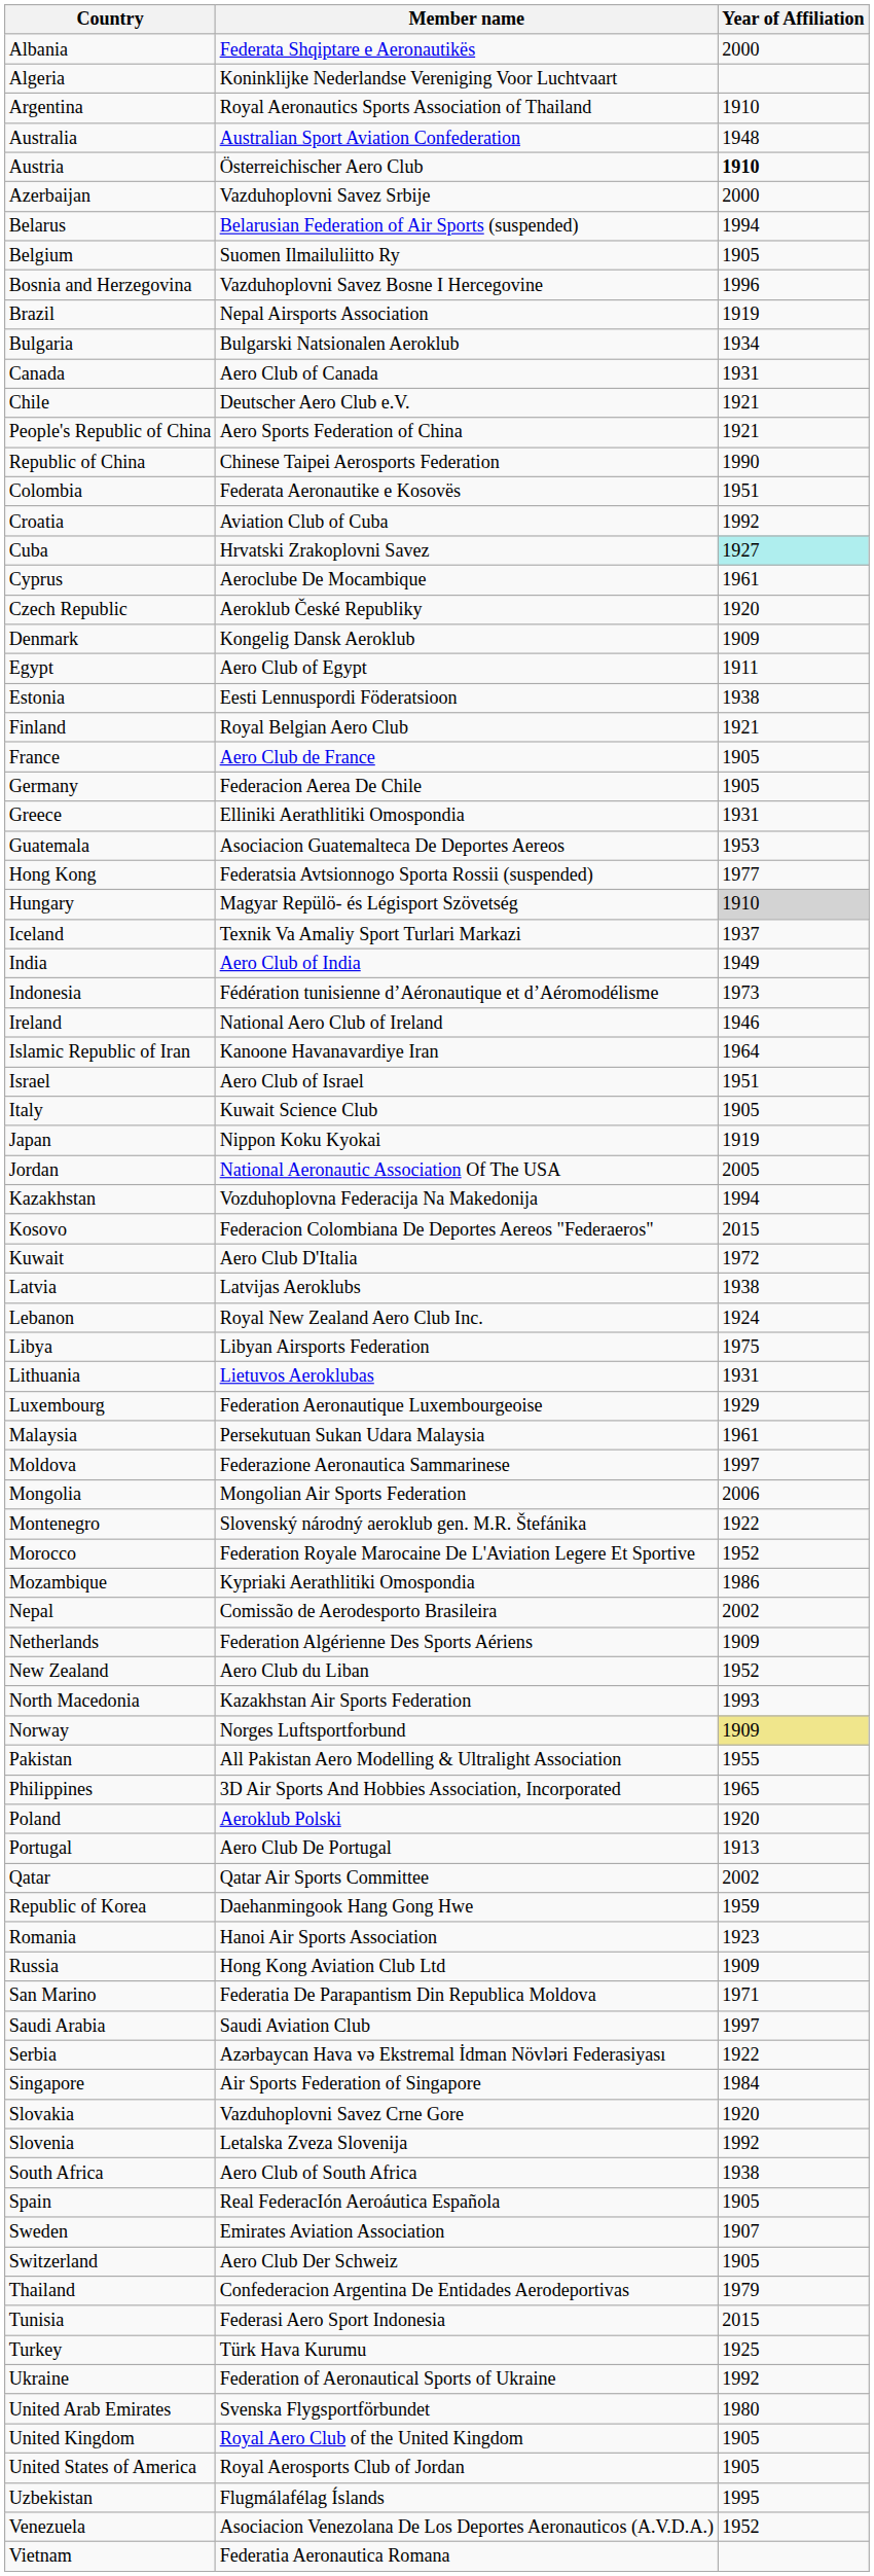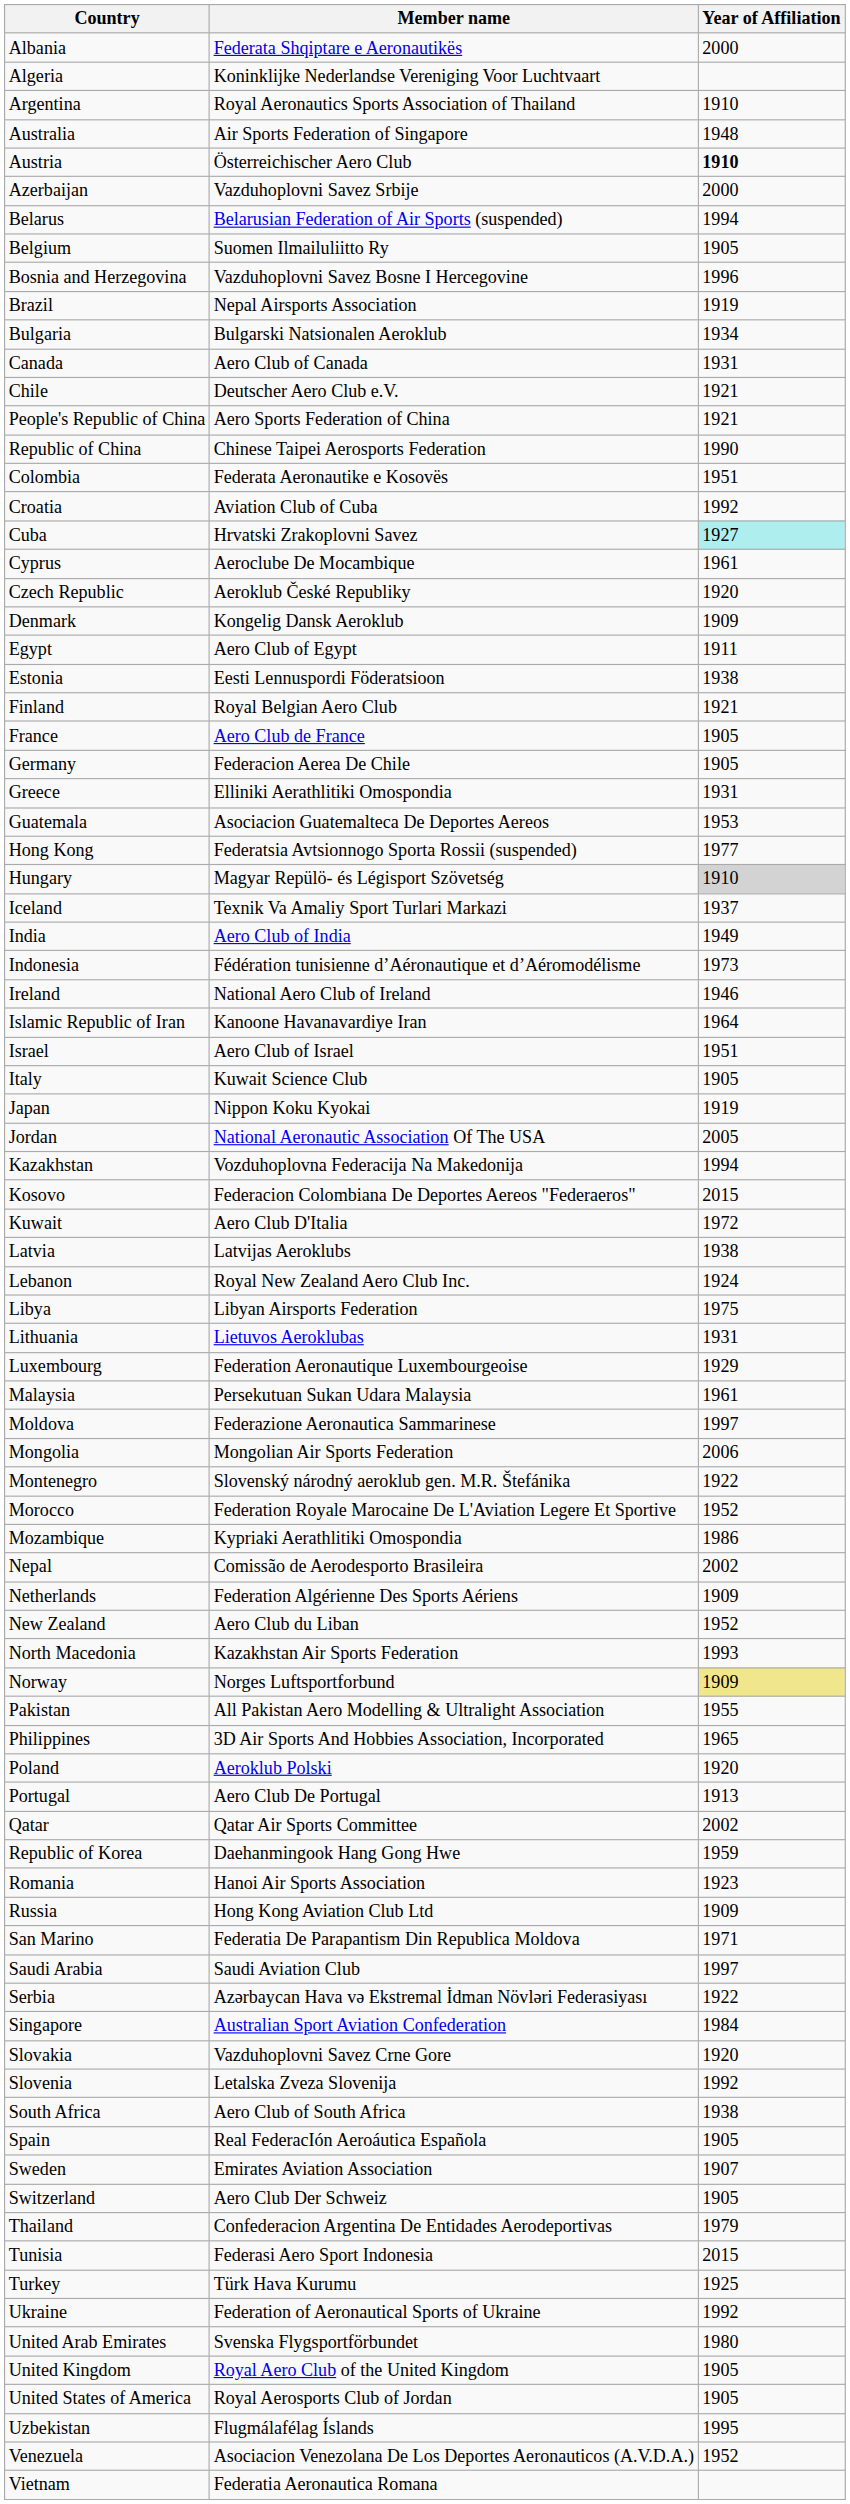Australia | Member name: Australian Sport Aviation Confederation -> Air Sports Federation of Singapore
Singapore | Member name: Air Sports Federation of Singapore -> Australian Sport Aviation Confederation
